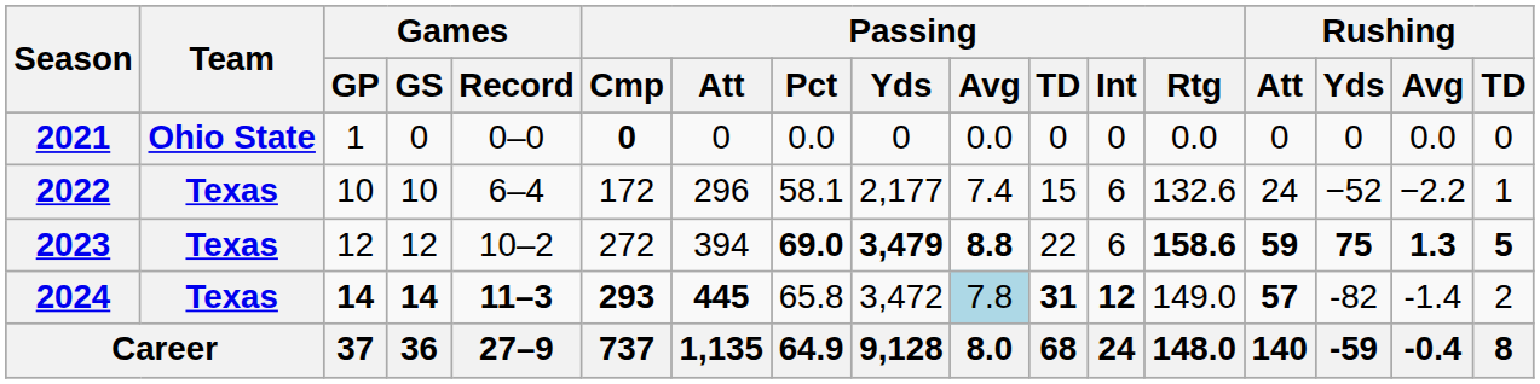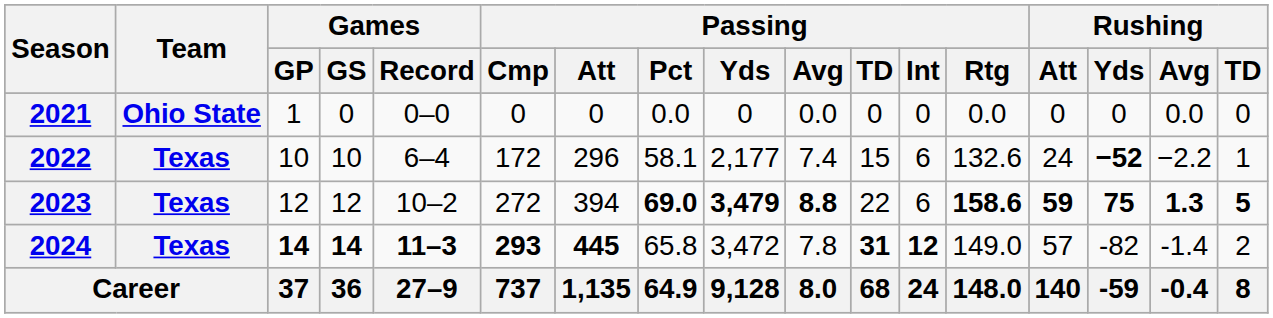2021 | Passing / Cmp: bold -> normal
2022 | Rushing / Yds: normal -> bold
2024 | Passing / Avg: lightblue background -> no background
2024 | Rushing / Att: bold -> normal
